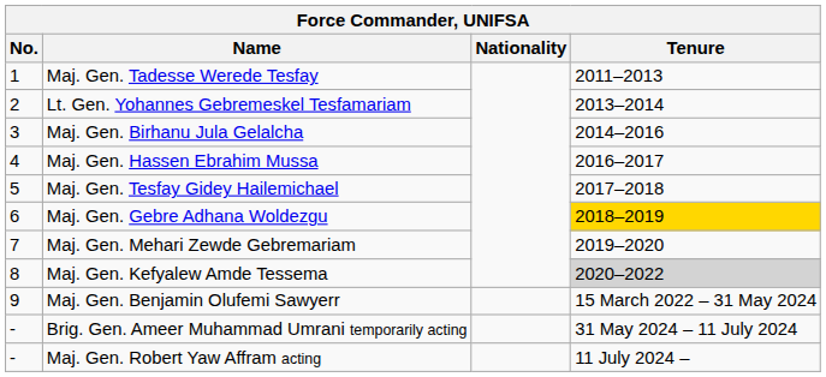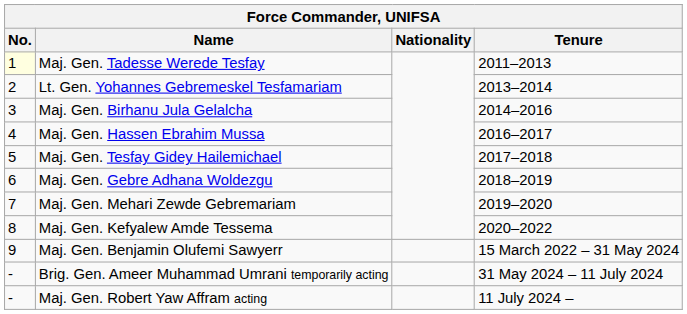Maj. Gen. Tadesse Werede Tesfay | No.: no background -> lightyellow background
Maj. Gen. Gebre Adhana Woldezgu | Tenure: gold background -> no background
Maj. Gen. Kefyalew Amde Tessema | Tenure: lightgrey background -> no background
